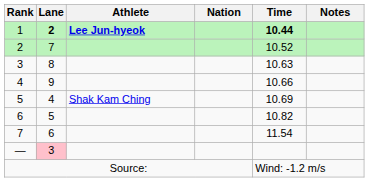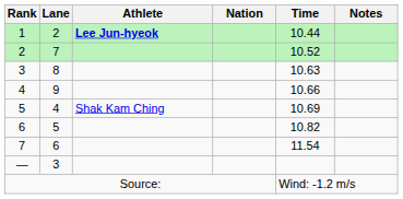1 | Lane: bold -> normal
1 | Time: bold -> normal
— | Lane: pink background -> no background
